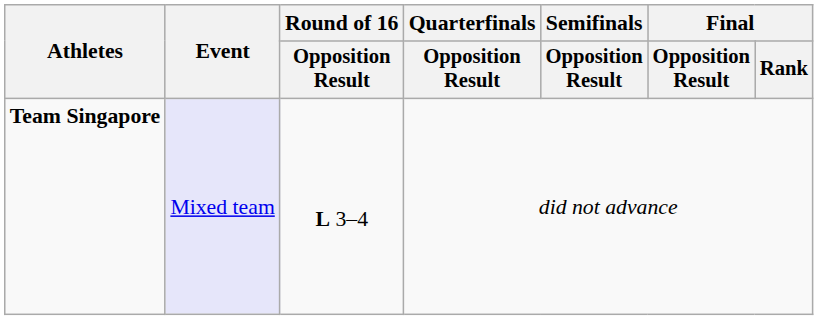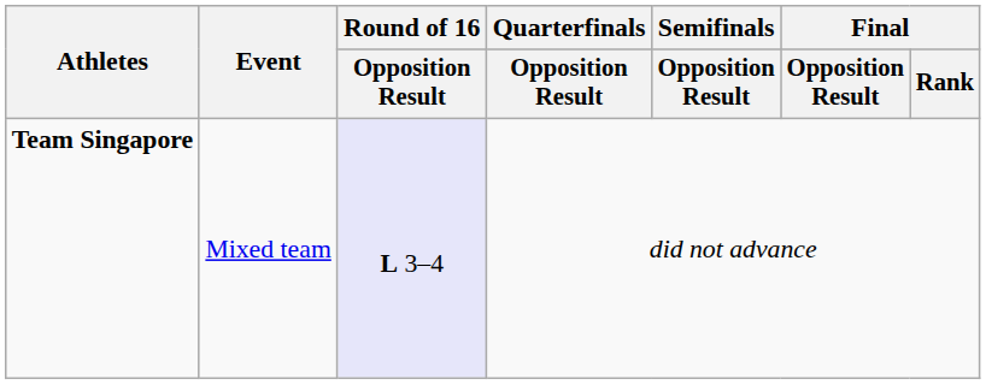Team Singapore | Event: lavender background -> no background
Team Singapore | Round of 16 / Opposition Result: no background -> lavender background
